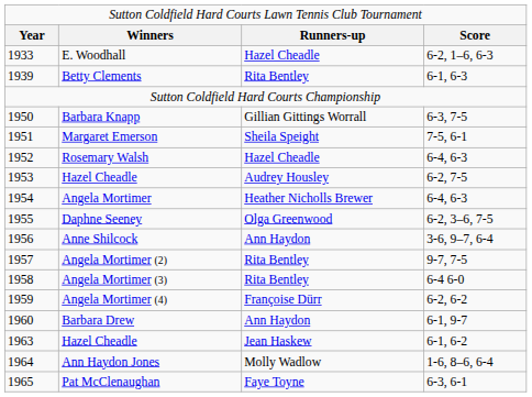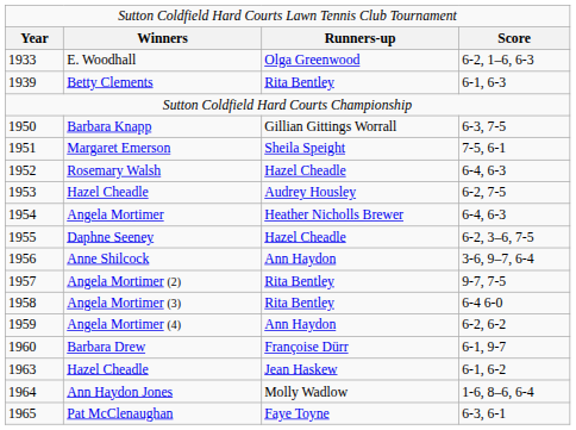E. Woodhall | column 3: Hazel Cheadle -> Olga Greenwood
Daphne Seeney | column 3: Olga Greenwood -> Hazel Cheadle
Angela Mortimer (4) | column 3: Françoise Dürr -> Ann Haydon
Barbara Drew | column 3: Ann Haydon -> Françoise Dürr
